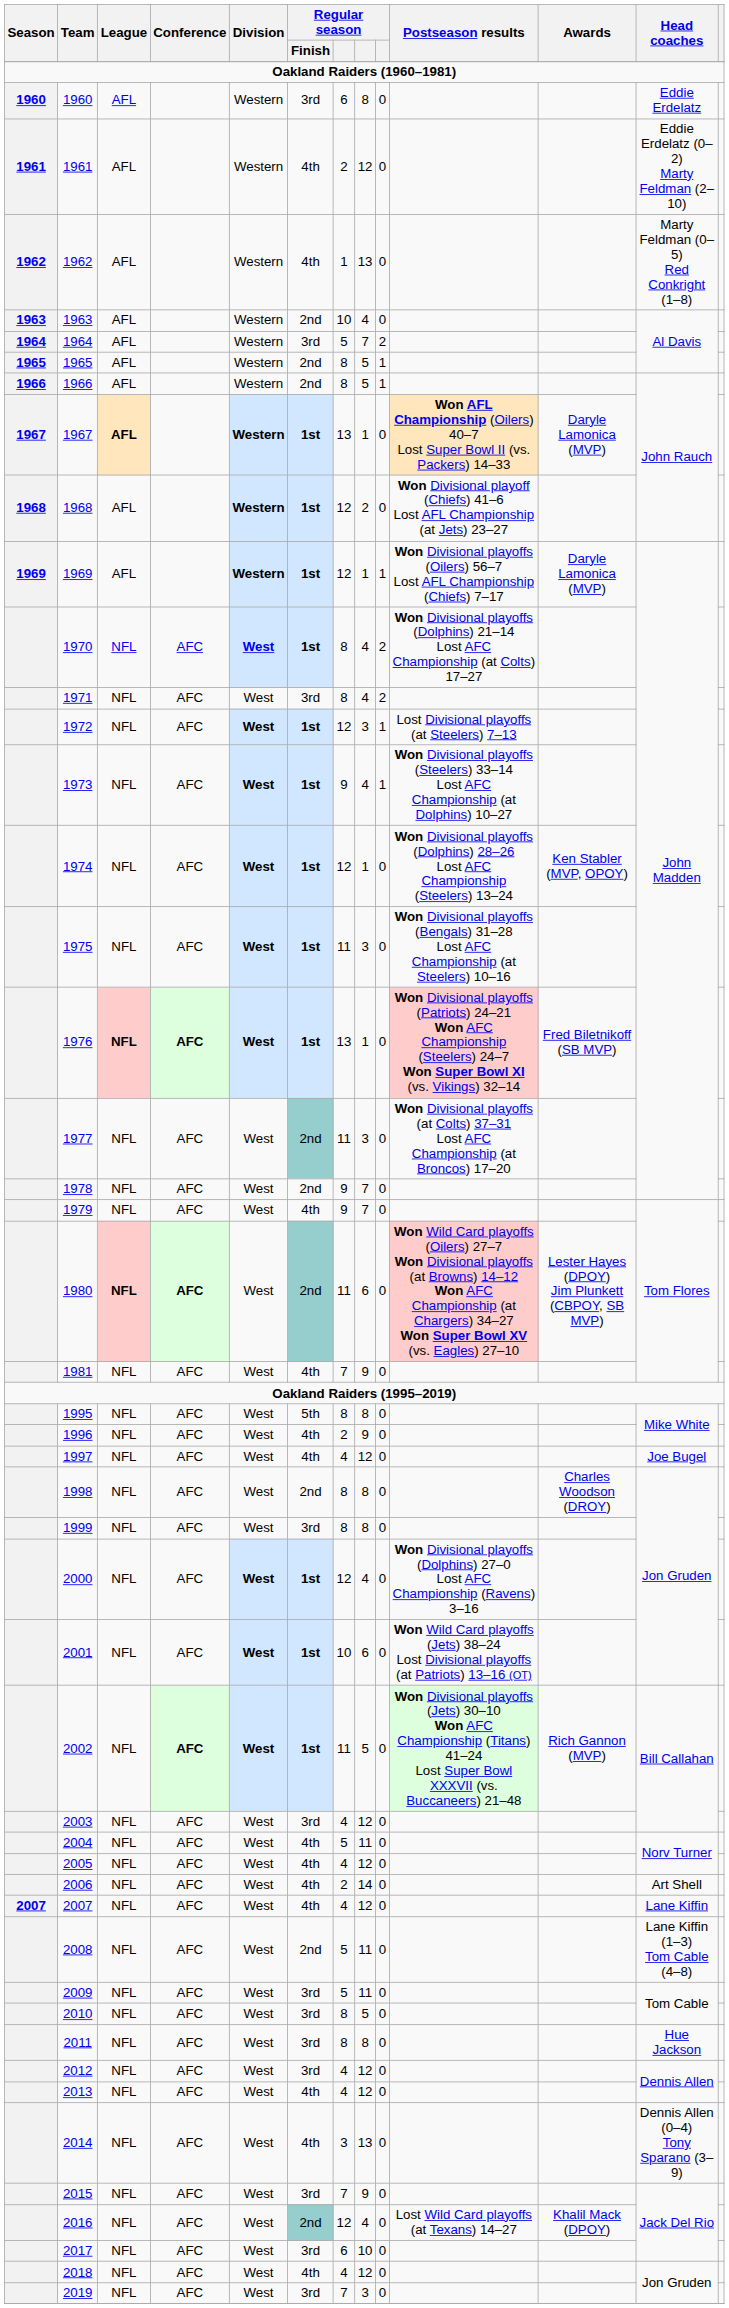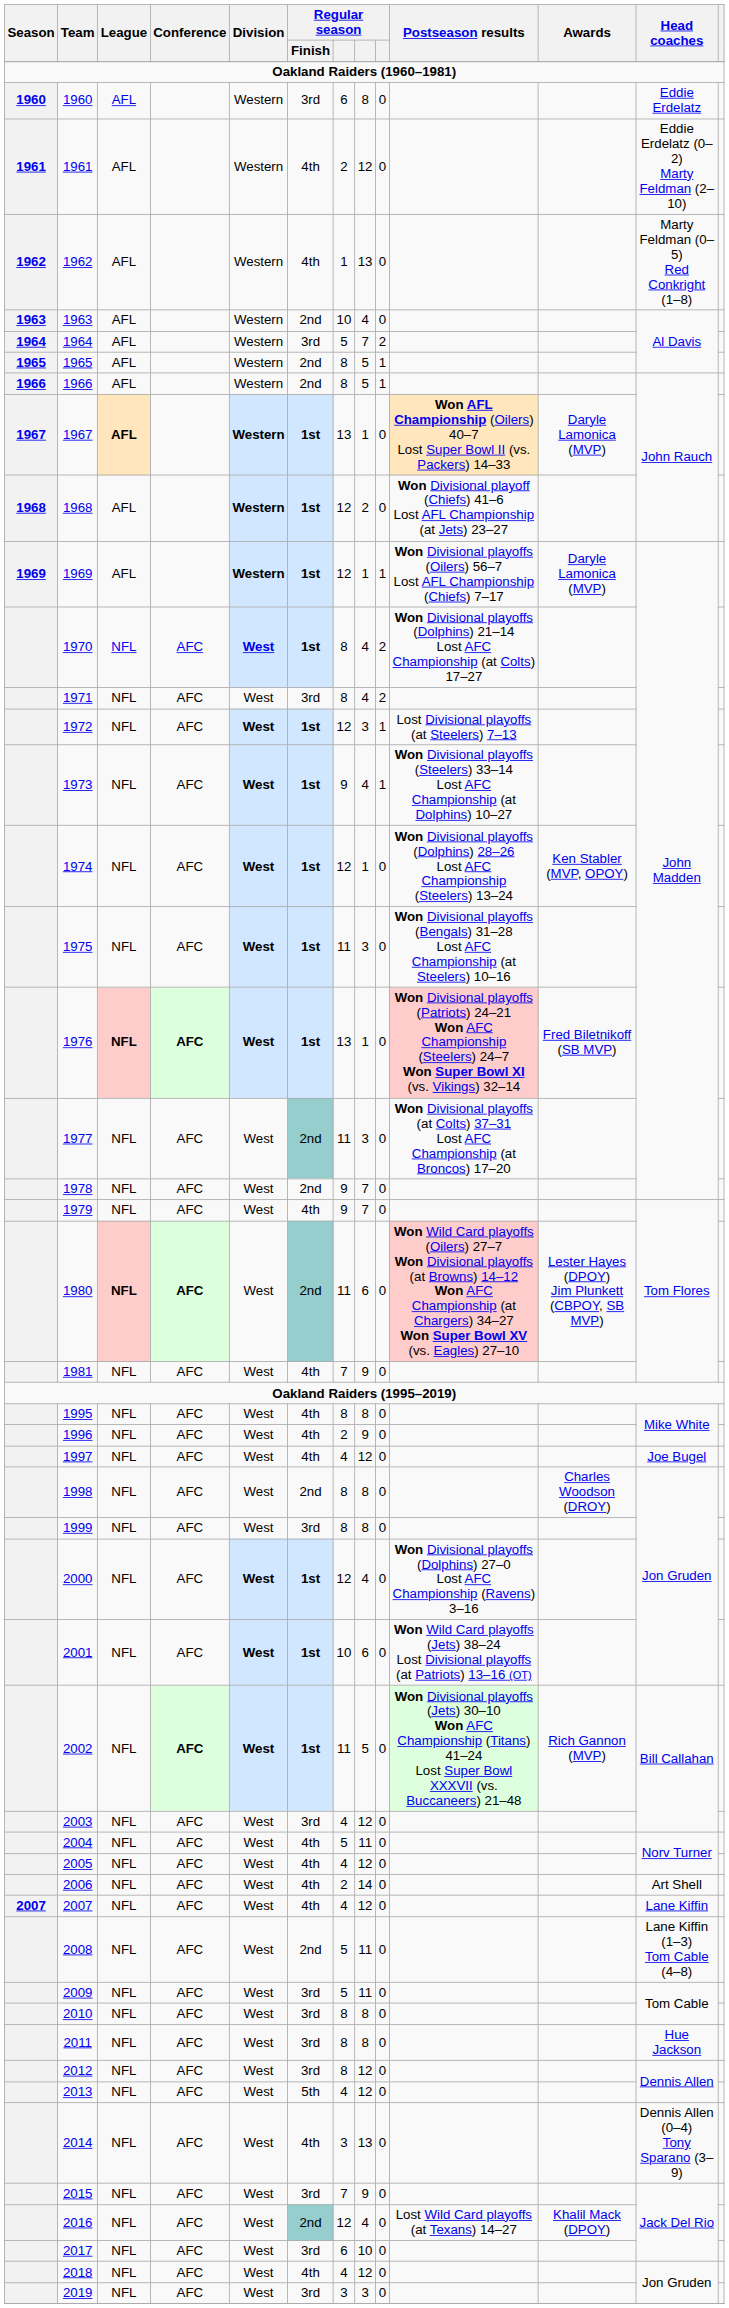1995 | Regular season / Finish: 5th -> 4th
2010 | column 8: 5 -> 8
2012 | column 7: 4 -> 8
2013 | Regular season / Finish: 4th -> 5th
2019 | column 7: 7 -> 3
